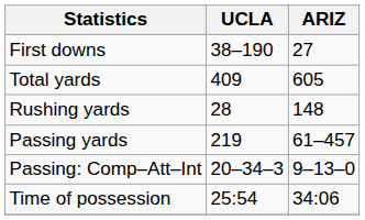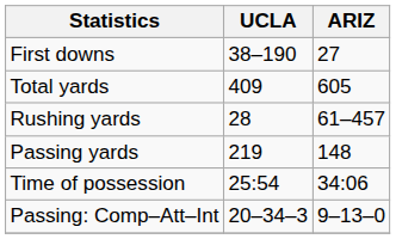Rushing yards | ARIZ: 148 -> 61–457
Passing yards | ARIZ: 61–457 -> 148
rows swapped: Passing: Comp–Att–Int <-> Time of possession
